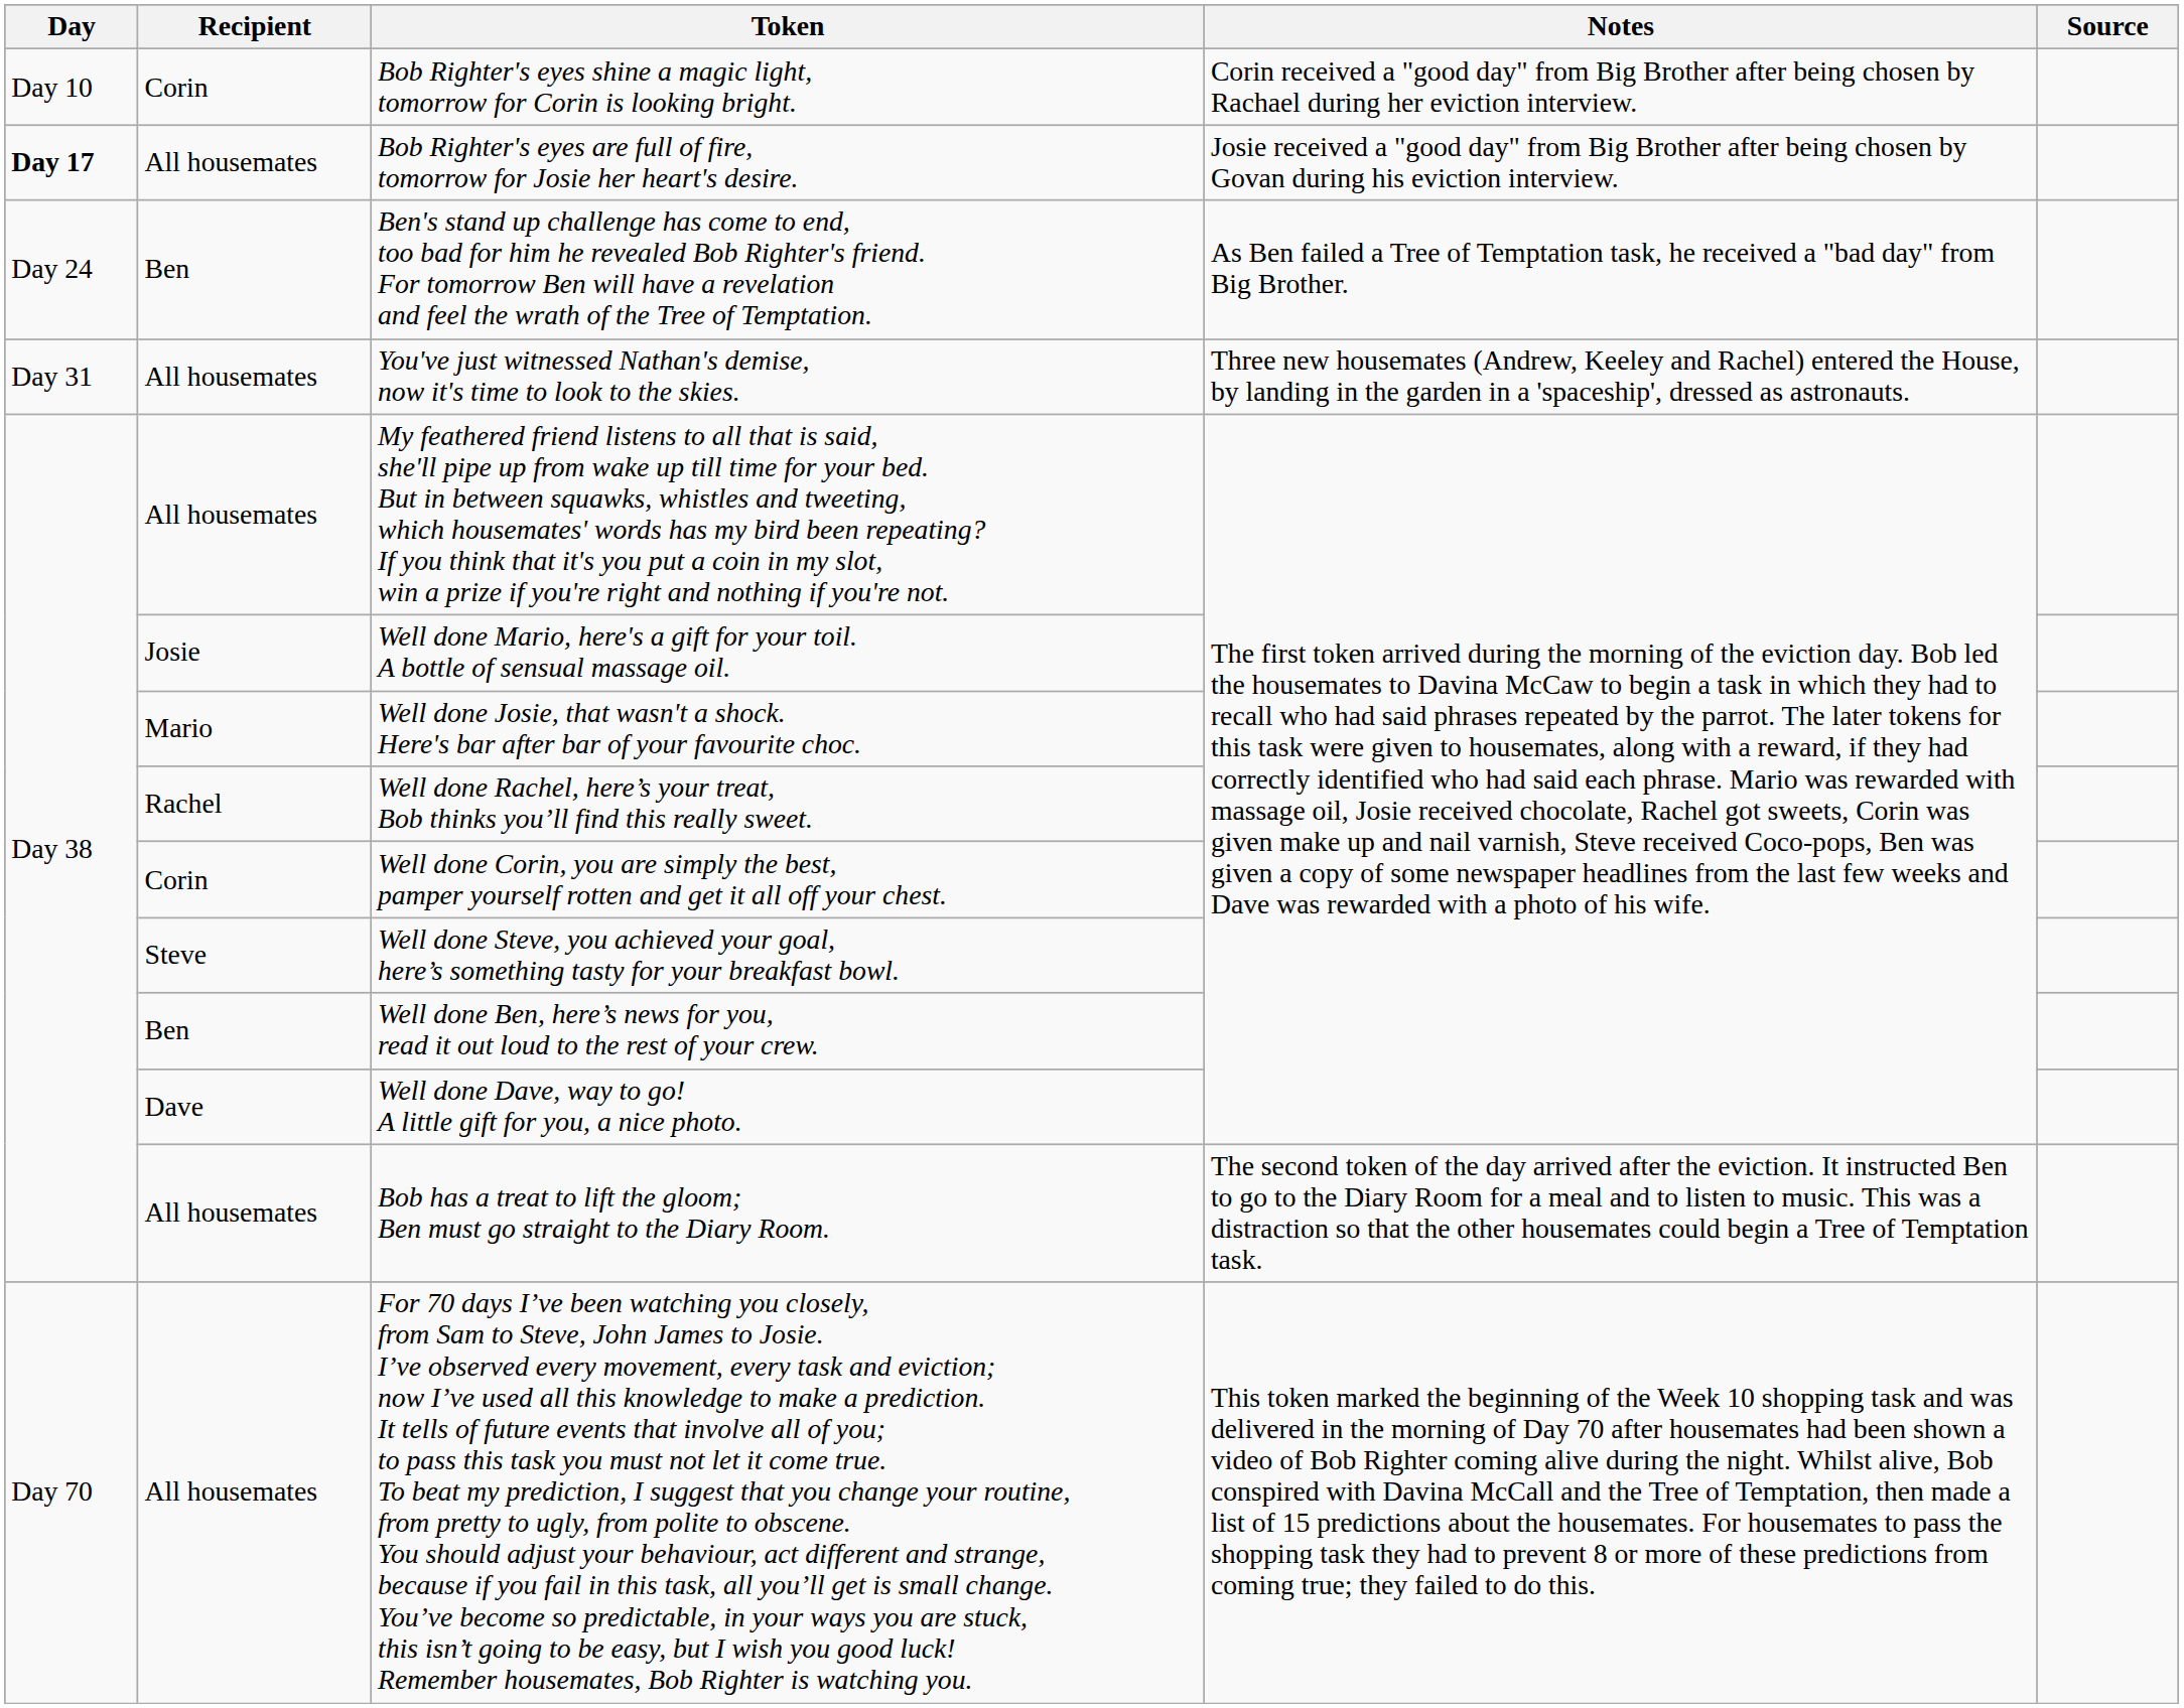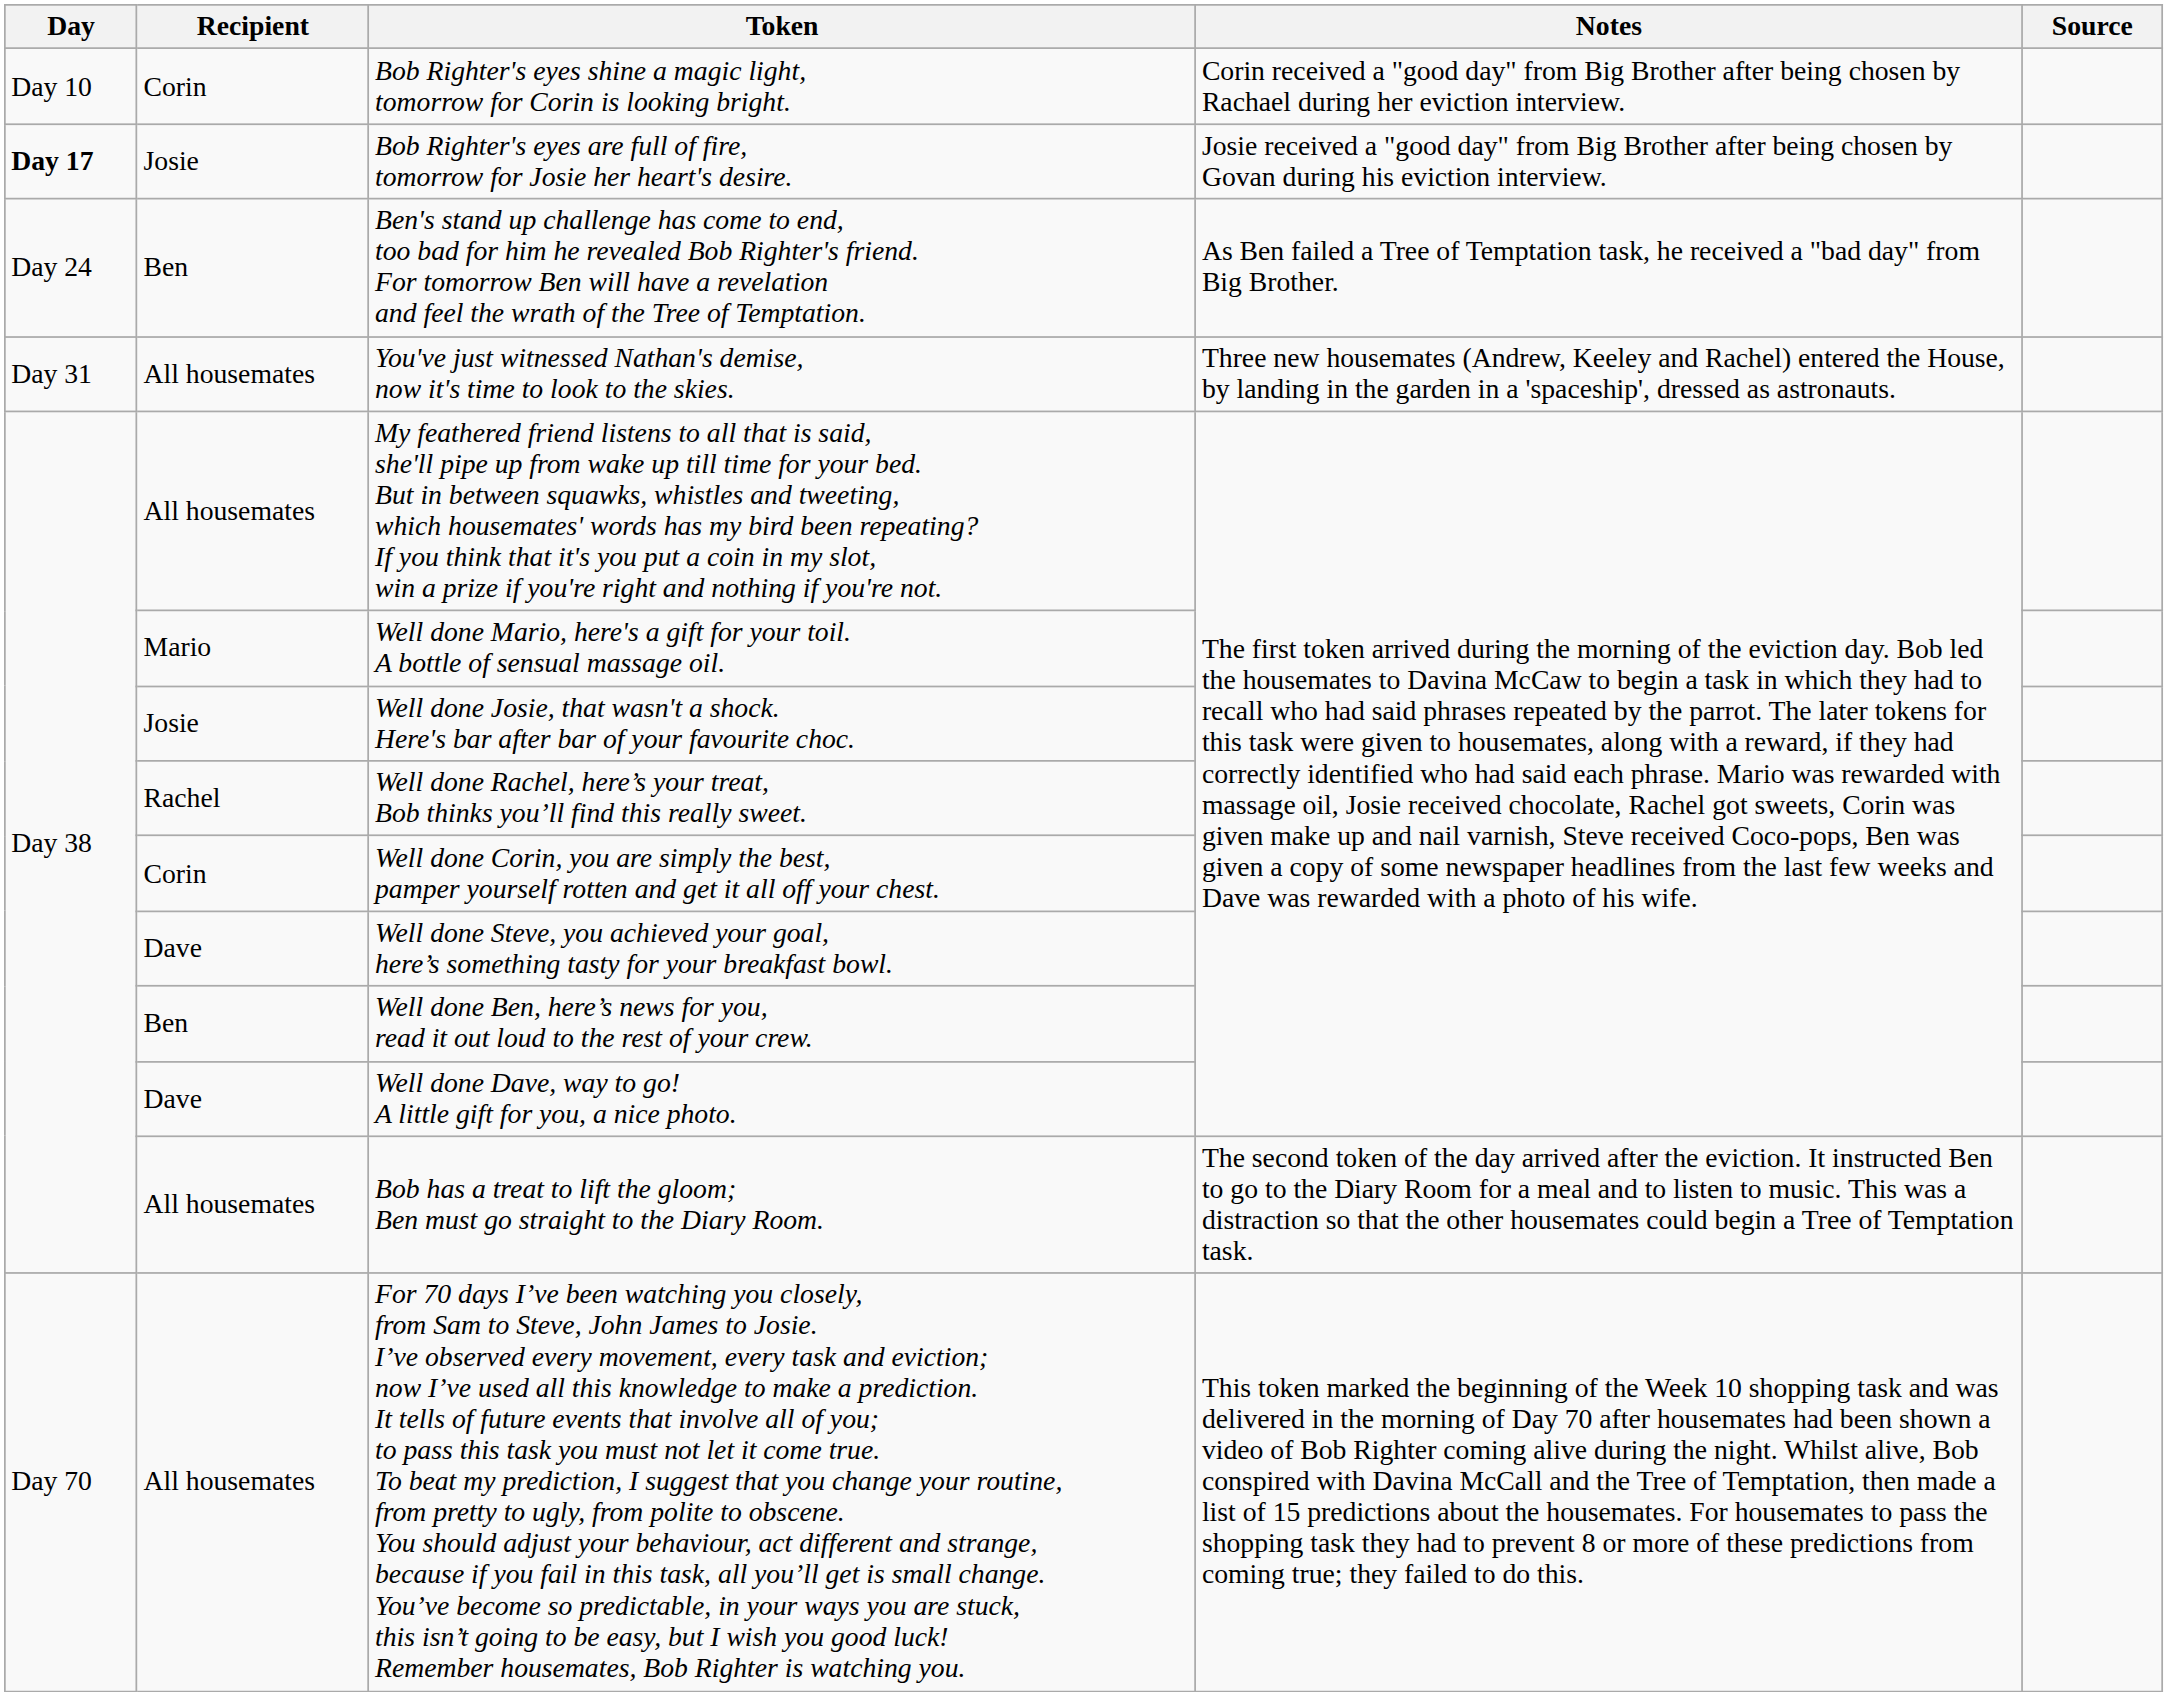row 3 | Recipient: All housemates -> Josie
row 7 | Recipient: Josie -> Mario
row 8 | Recipient: Mario -> Josie
row 11 | Recipient: Steve -> Dave
